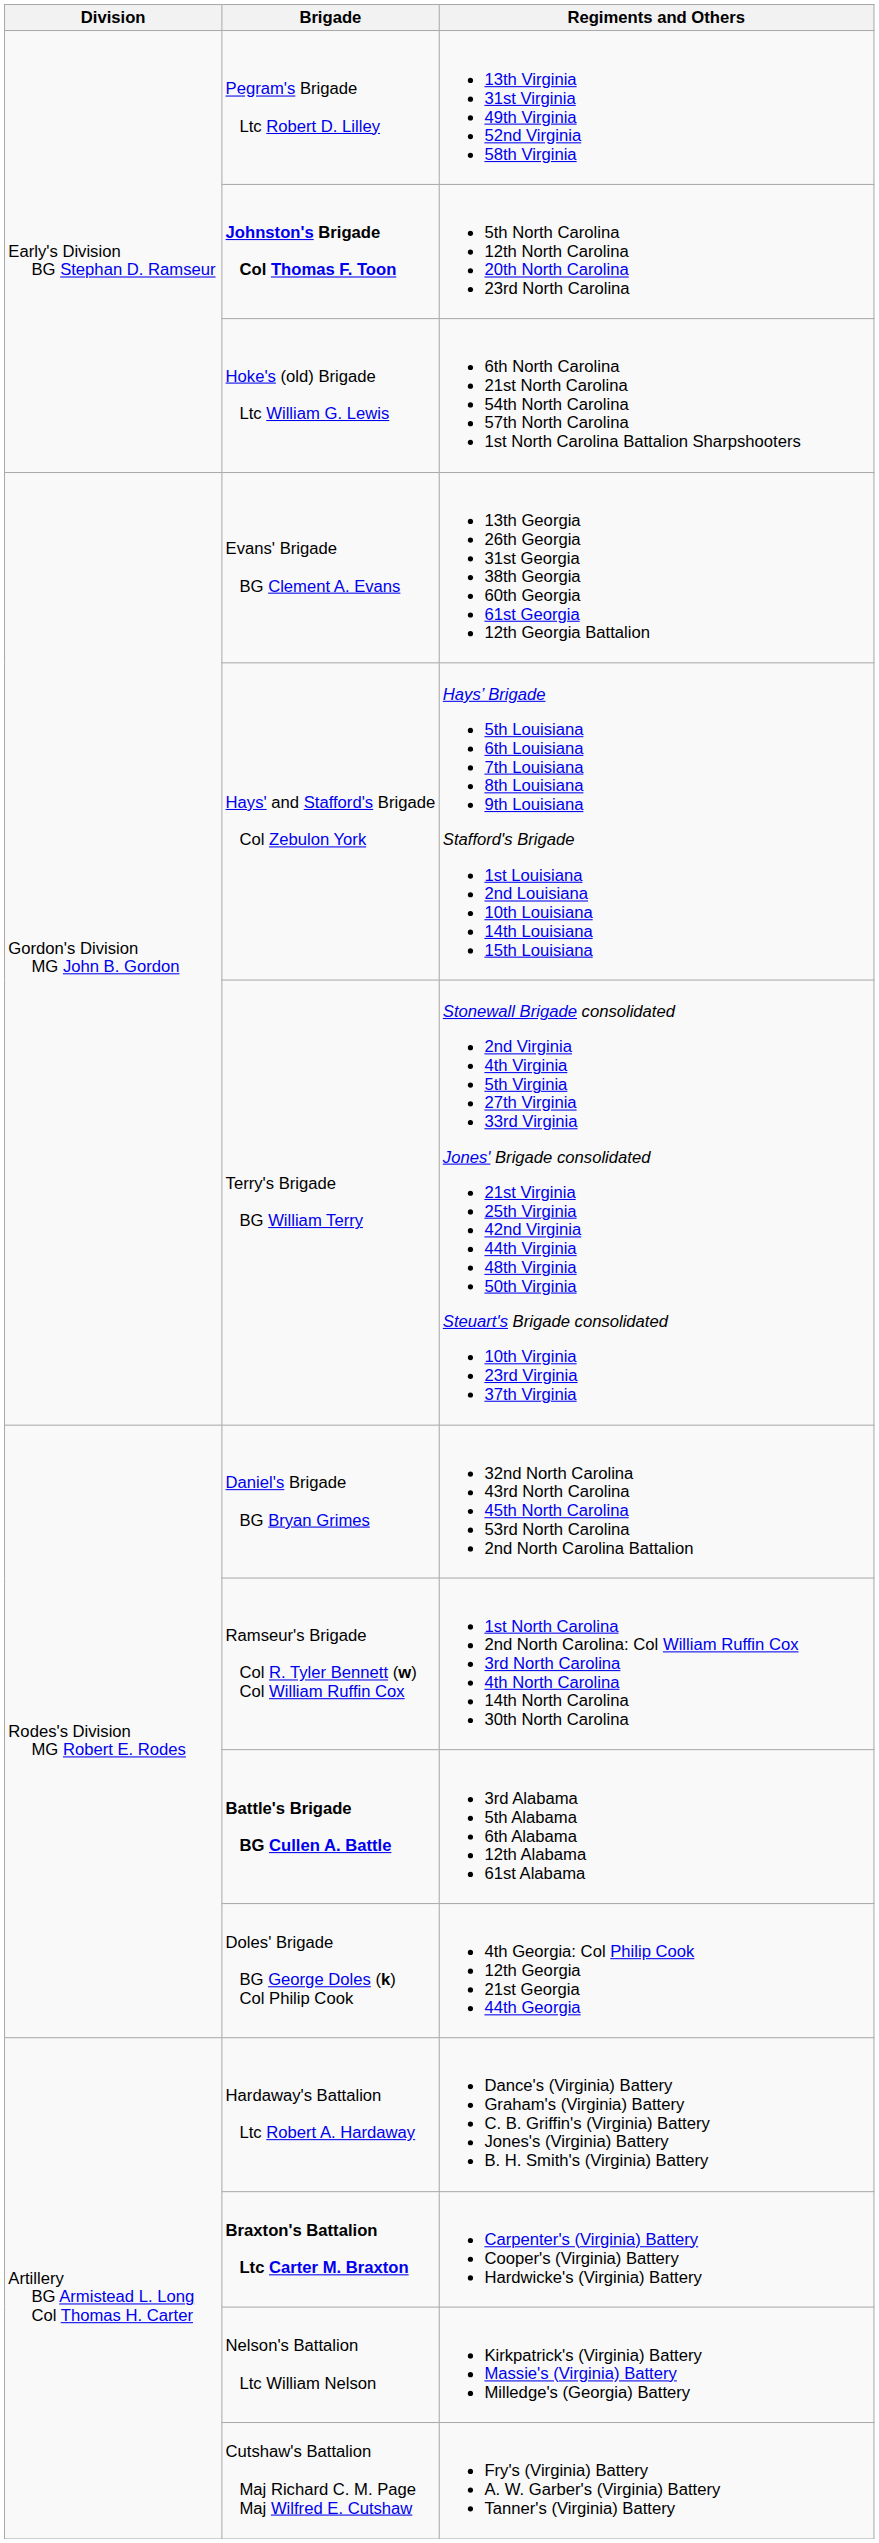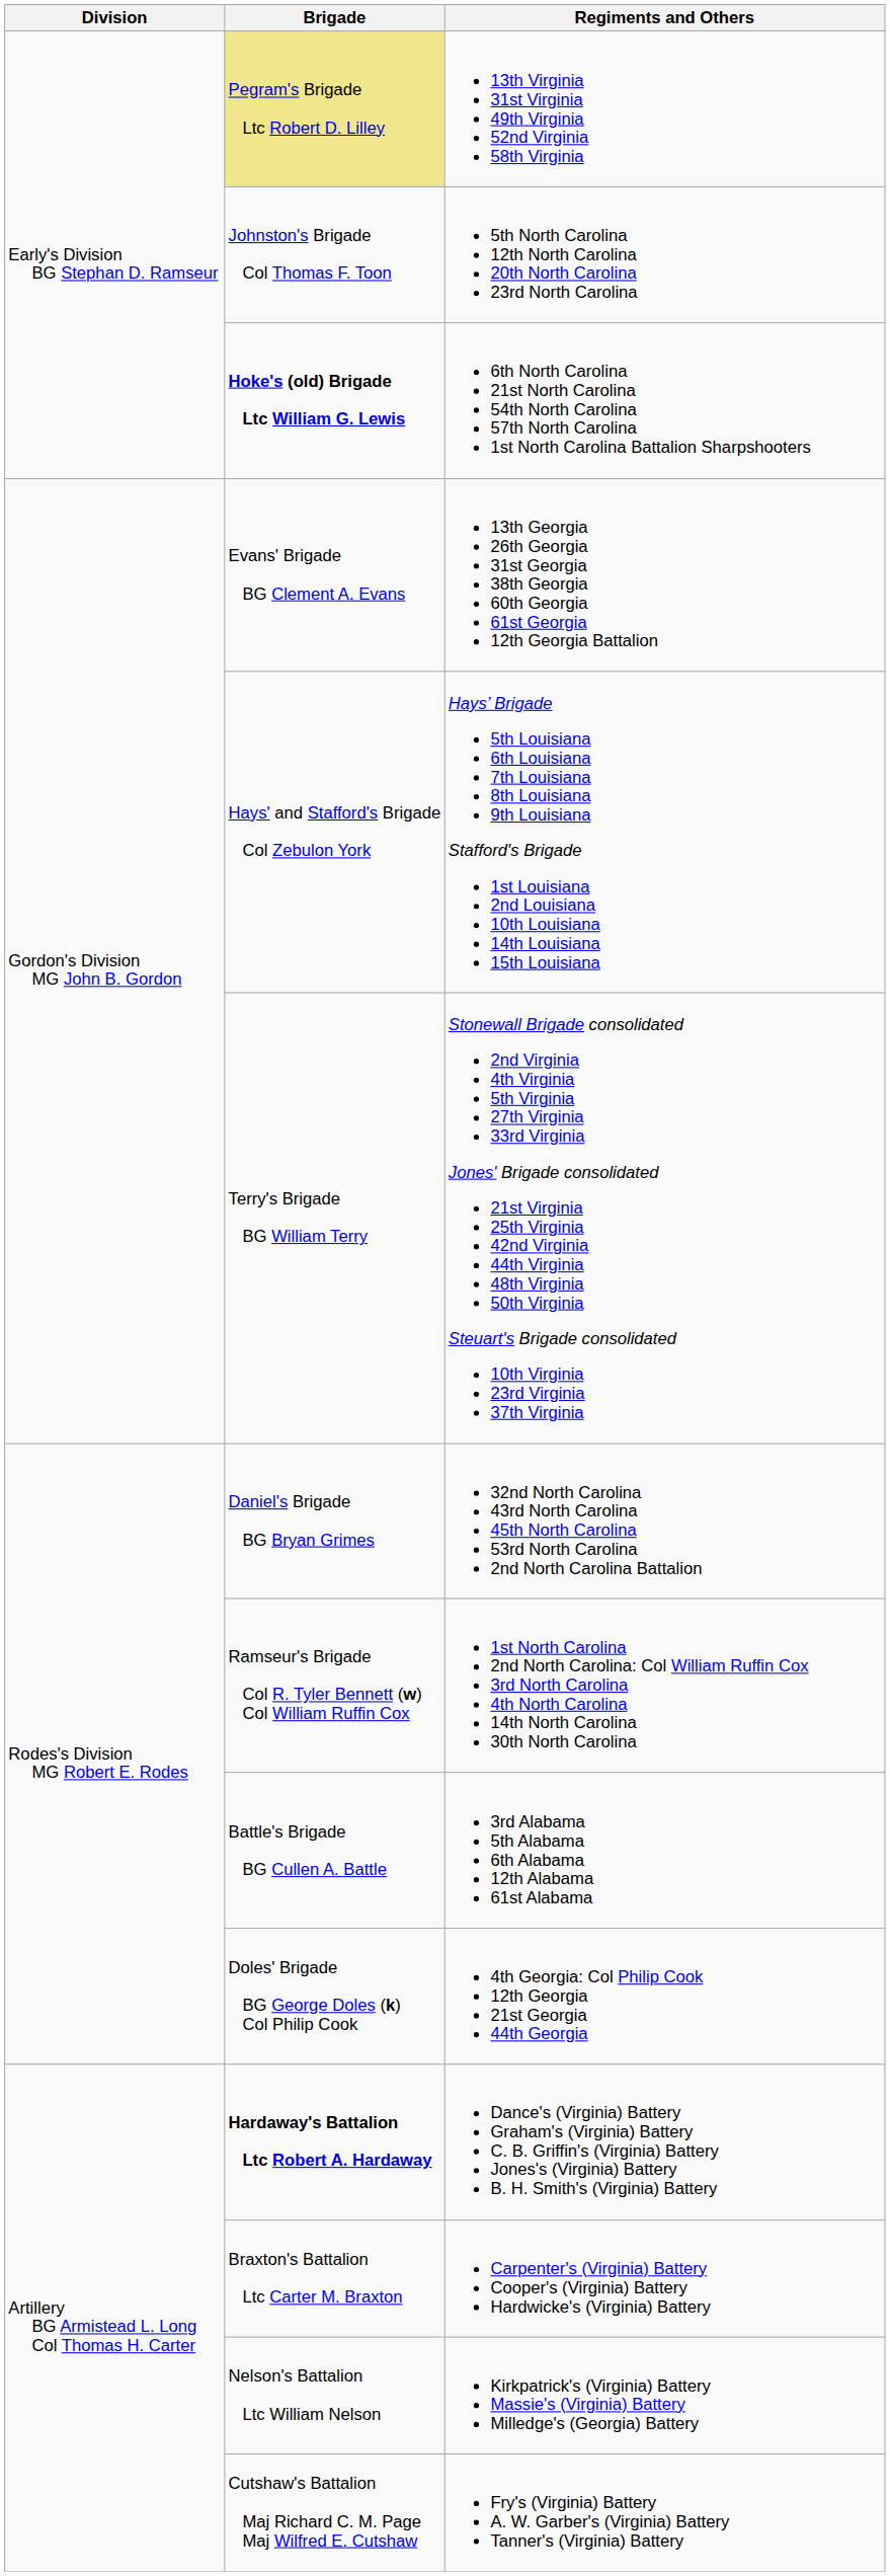Pegram's Brigade Ltc Robert D. Lilley | Brigade: no background -> khaki background
Johnston's Brigade Col Thomas F. Toon | Brigade: bold -> normal
Hoke's (old) Brigade Ltc William G. Lewis | Brigade: normal -> bold
Battle's Brigade BG Cullen A. Battle | Brigade: bold -> normal
Hardaway's Battalion Ltc Robert A. Hardaway | Brigade: normal -> bold
Braxton's Battalion Ltc Carter M. Braxton | Brigade: bold -> normal
